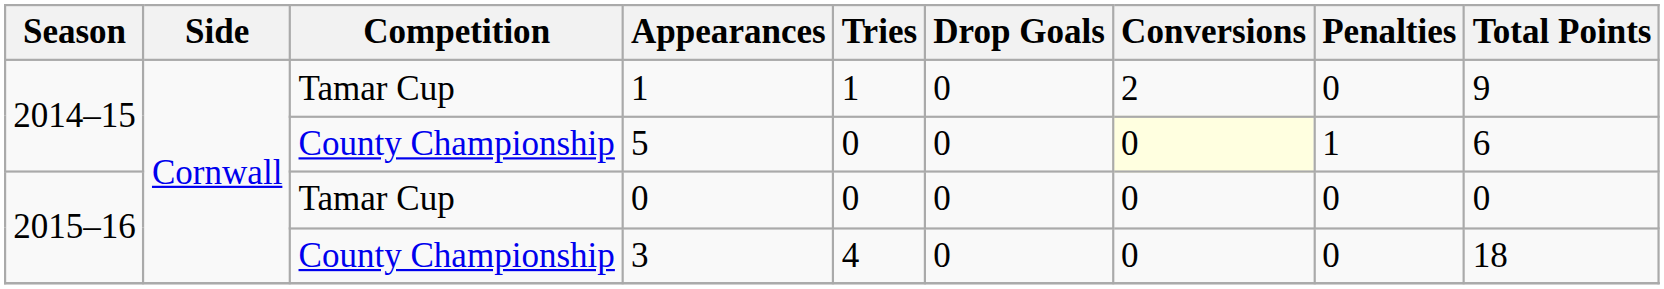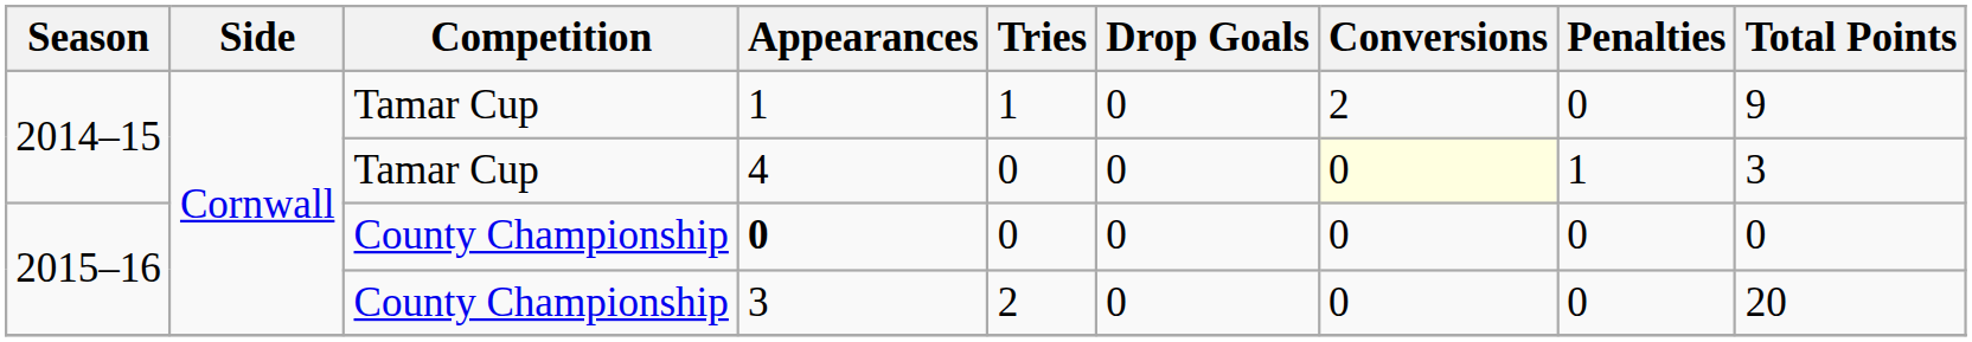row 3 | Competition: County Championship -> Tamar Cup
row 3 | Appearances: 5 -> 4
row 3 | Total Points: 6 -> 3
row 4 | Competition: Tamar Cup -> County Championship
row 4 | Appearances: normal -> bold
row 5 | Tries: 4 -> 2
row 5 | Total Points: 18 -> 20
